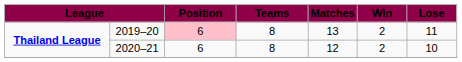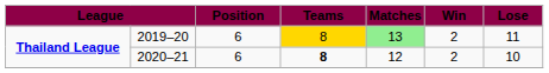2019–20 | column 3: pink background -> no background
2019–20 | column 4: no background -> gold background
2019–20 | column 5: no background -> lightgreen background
2020–21 | column 4: normal -> bold
